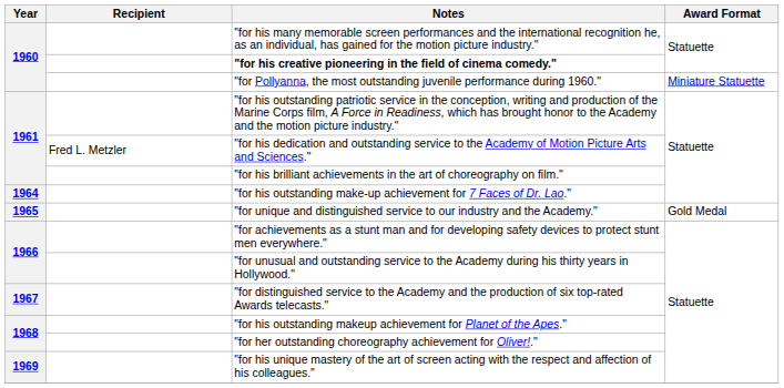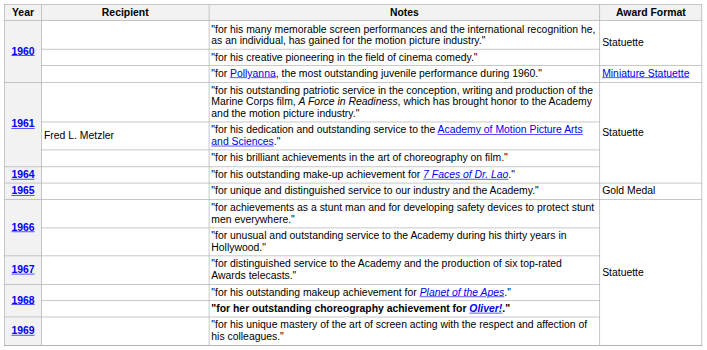"for his creative pioneering in the field of cinema comedy." | Notes: bold -> normal
"for her outstanding choreography achievement for Oliver!." | Notes: normal -> bold
